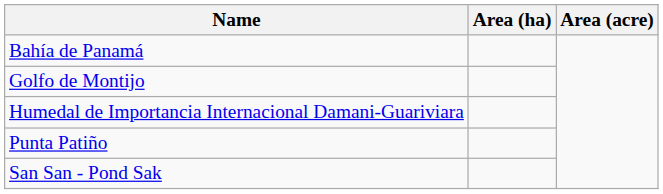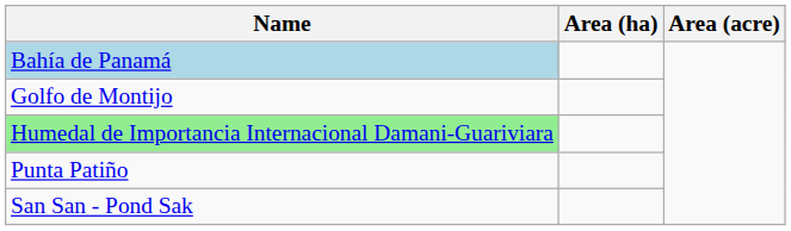Bahía de Panamá | Name: no background -> lightblue background
Humedal de Importancia Internacional Damani-Guariviara | Name: no background -> lightgreen background
